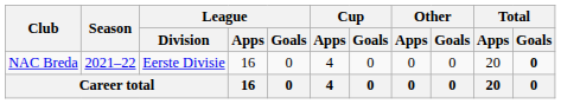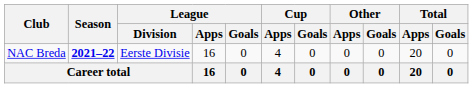NAC Breda | Season: normal -> bold
NAC Breda | Total / Goals: bold -> normal
